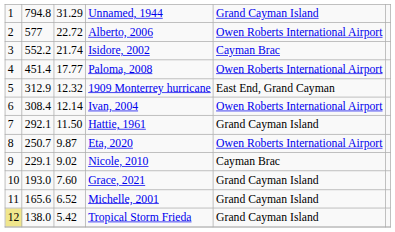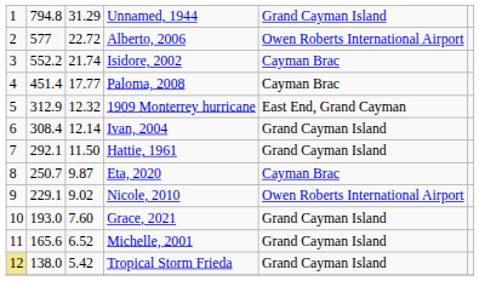Paloma, 2008 | column 5: Owen Roberts International Airport -> Cayman Brac
Ivan, 2004 | column 5: Owen Roberts International Airport -> Grand Cayman Island
Eta, 2020 | column 5: Owen Roberts International Airport -> Cayman Brac
Nicole, 2010 | column 5: Cayman Brac -> Owen Roberts International Airport
